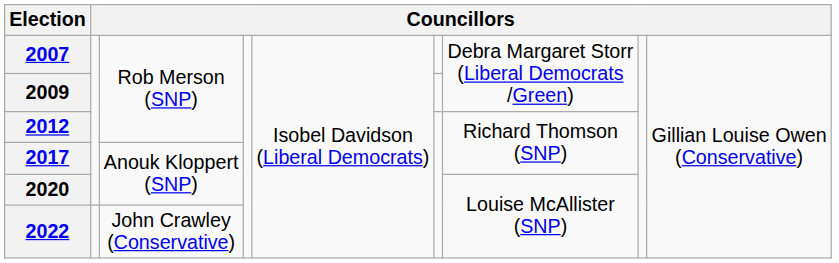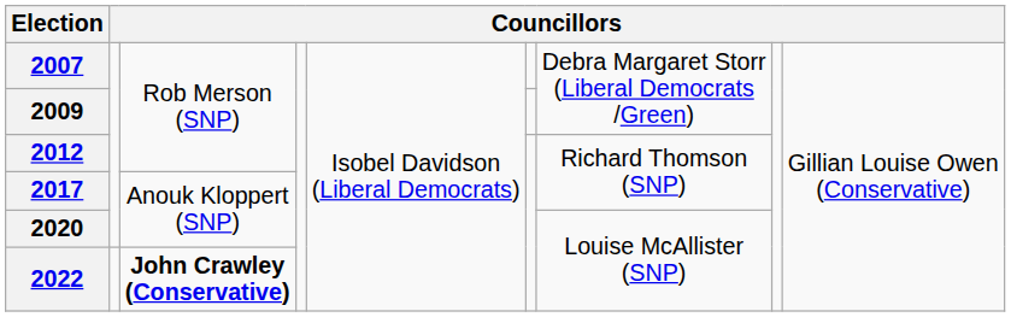2022 | column 3: normal -> bold
